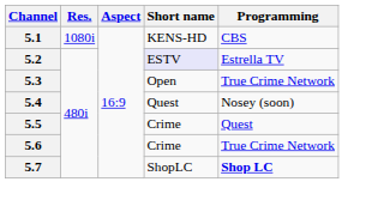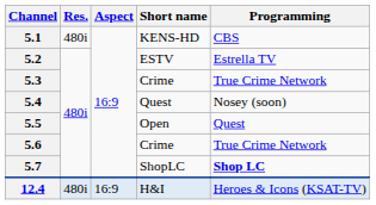5.1 | Res.: 1080i -> 480i
5.2 | Short name: lavender background -> no background
5.3 | Short name: Open -> Crime
5.5 | Short name: Crime -> Open
+ row: 12.4 | 480i | 16:9 | H&I | Heroes & Icons (KSAT-TV)
